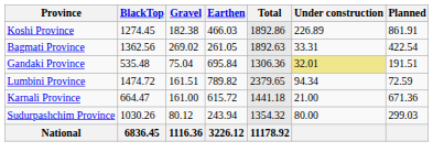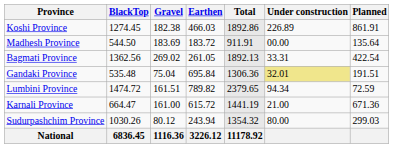+ row: Madhesh Province | 544.50 | 183.69 | 183.72 | 911.91 | 00.00 | 135.64
Bagmati Province | Total: 1892.63 -> 1892.13
Karnali Province | Total: 1441.18 -> 1441.19
